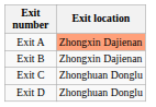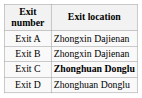Exit A | Exit location: lightsalmon background -> no background
Exit C | Exit location: normal -> bold
